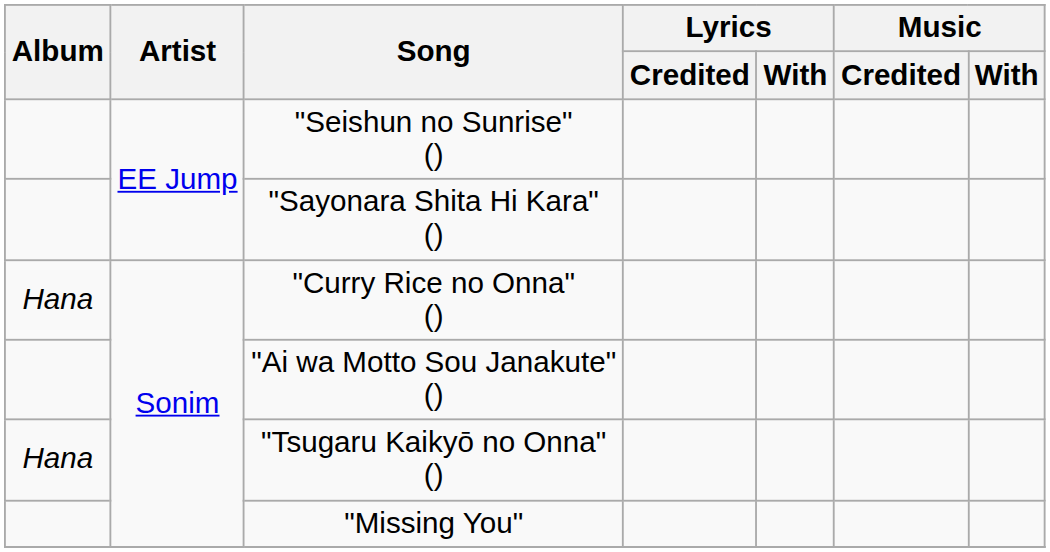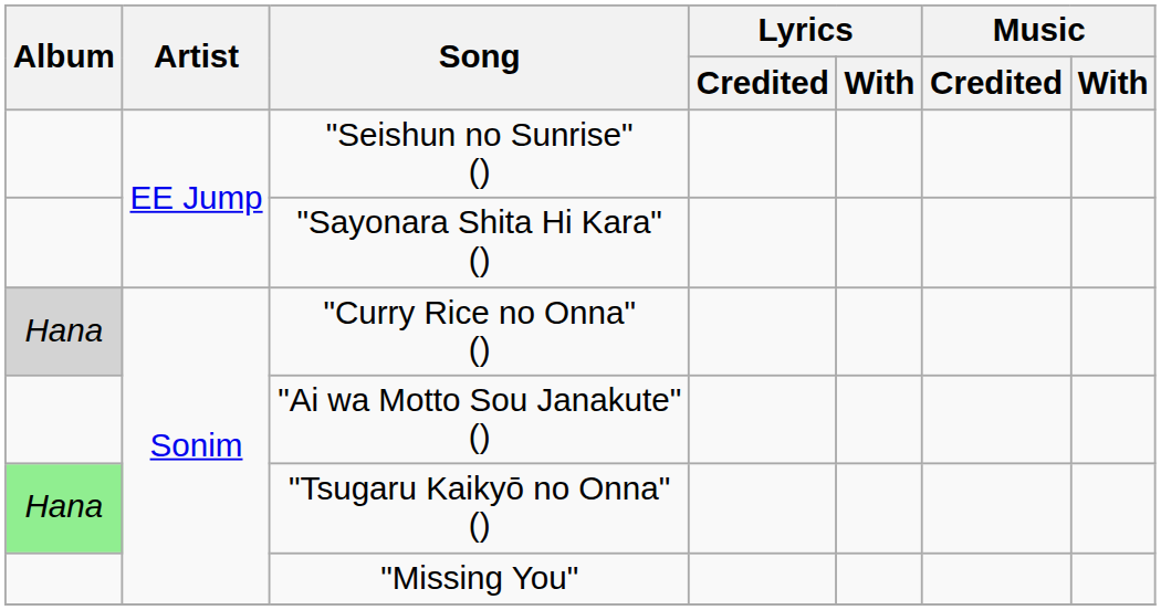"Curry Rice no Onna" () | Album: no background -> lightgrey background
"Tsugaru Kaikyō no Onna" () | Album: no background -> lightgreen background
